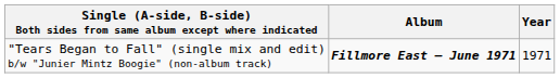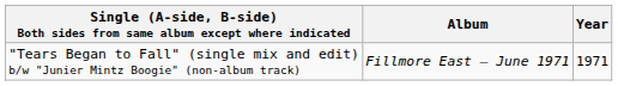row 2 | Album: bold -> normal
